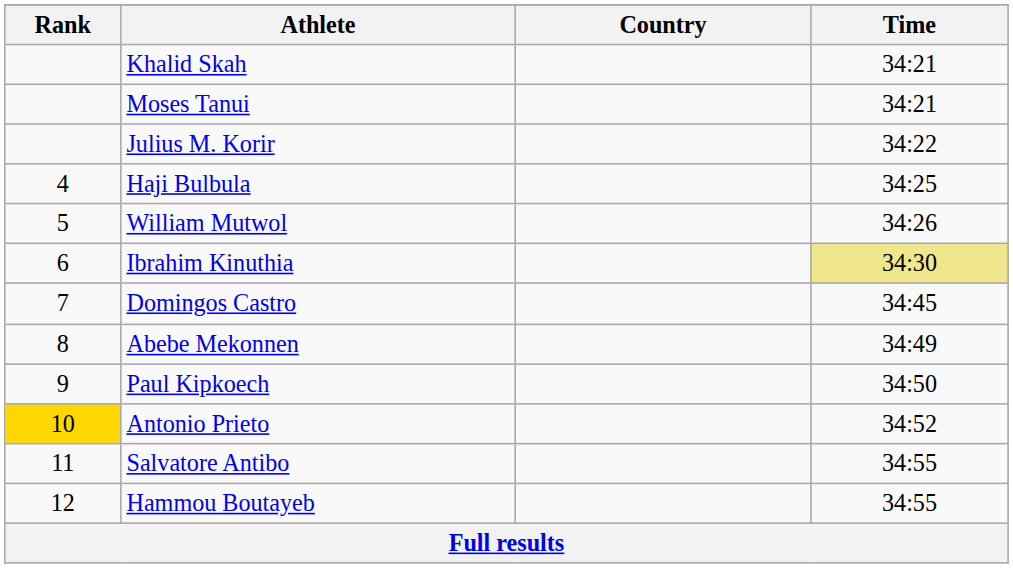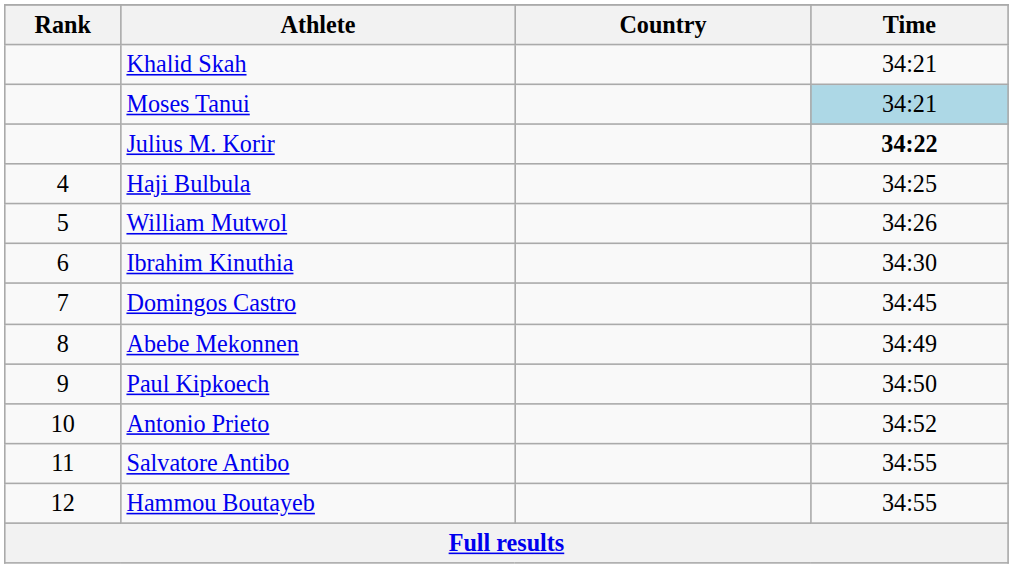Moses Tanui | Time: no background -> lightblue background
Julius M. Korir | Time: normal -> bold
Ibrahim Kinuthia | Time: khaki background -> no background
Antonio Prieto | Rank: gold background -> no background
